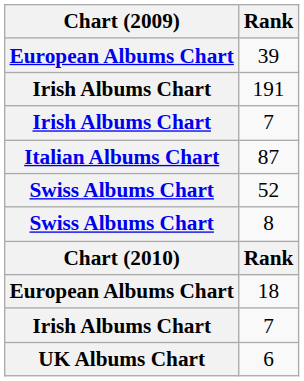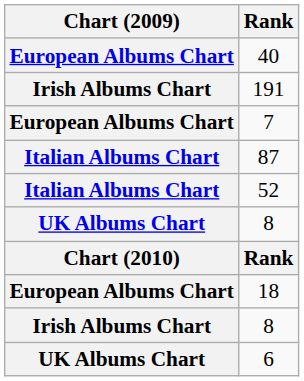row 2 | Rank: 39 -> 40
row 4 | Chart (2009): Irish Albums Chart -> European Albums Chart
row 6 | Chart (2009): Swiss Albums Chart -> Italian Albums Chart
row 7 | Chart (2009): Swiss Albums Chart -> UK Albums Chart
row 10 | Rank: 7 -> 8
